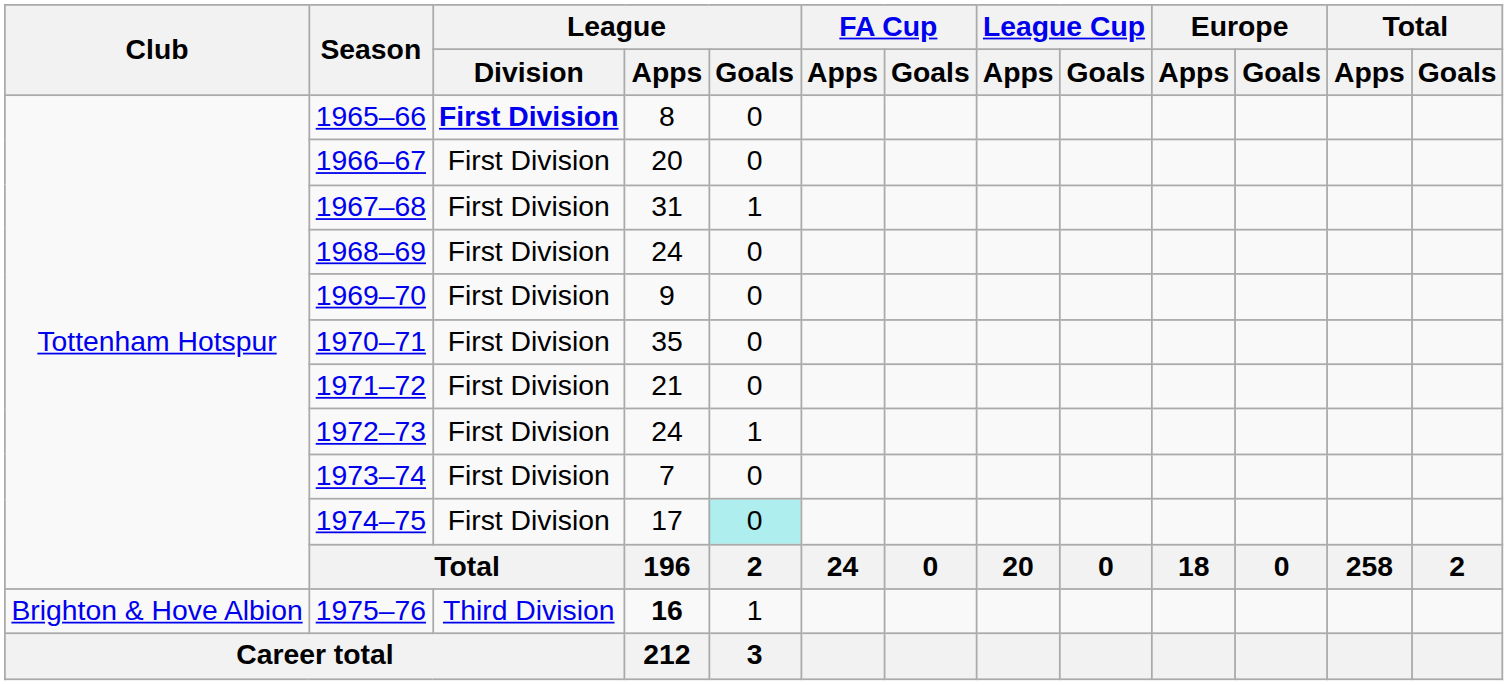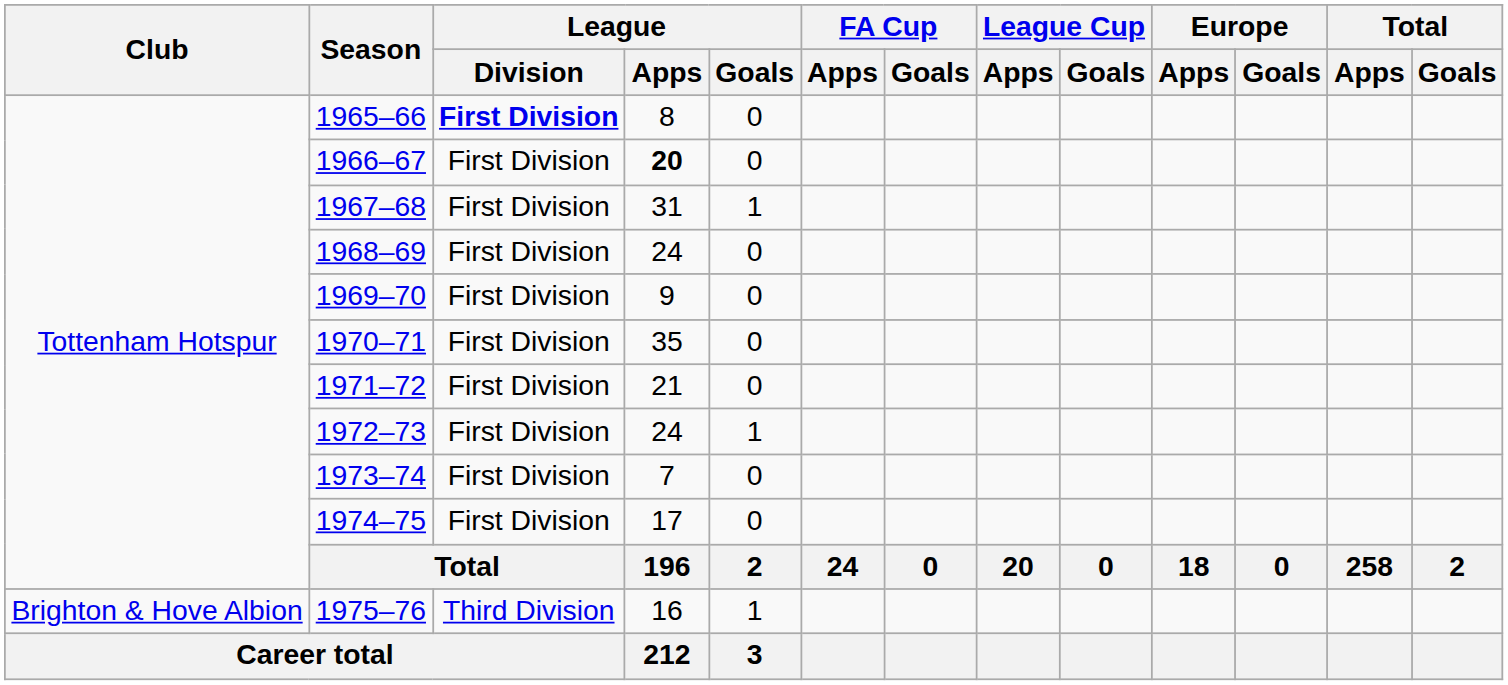1966–67 | League / Apps: normal -> bold
1974–75 | League / Goals: paleturquoise background -> no background
1975–76 | League / Apps: bold -> normal
